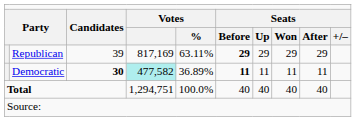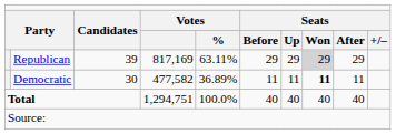Republican | column 6: bold -> normal
Republican | column 8: no background -> lightgrey background
Democratic | column 3: bold -> normal
Democratic | column 4: paleturquoise background -> no background
Democratic | column 6: bold -> normal
Democratic | column 8: normal -> bold
